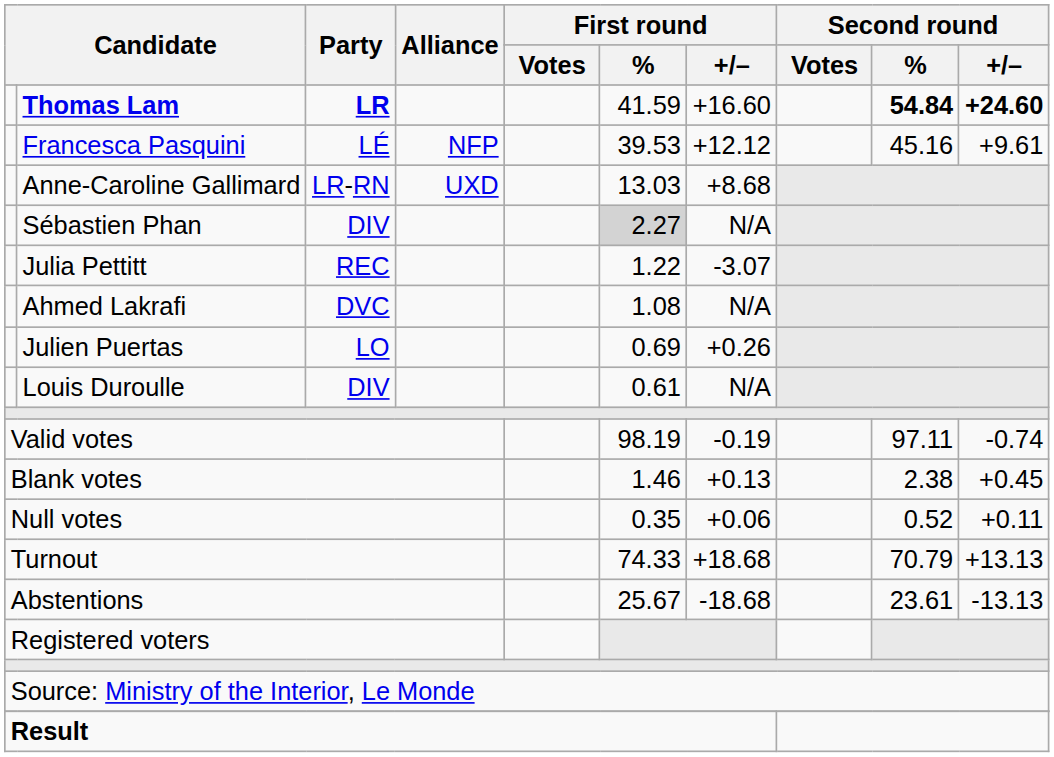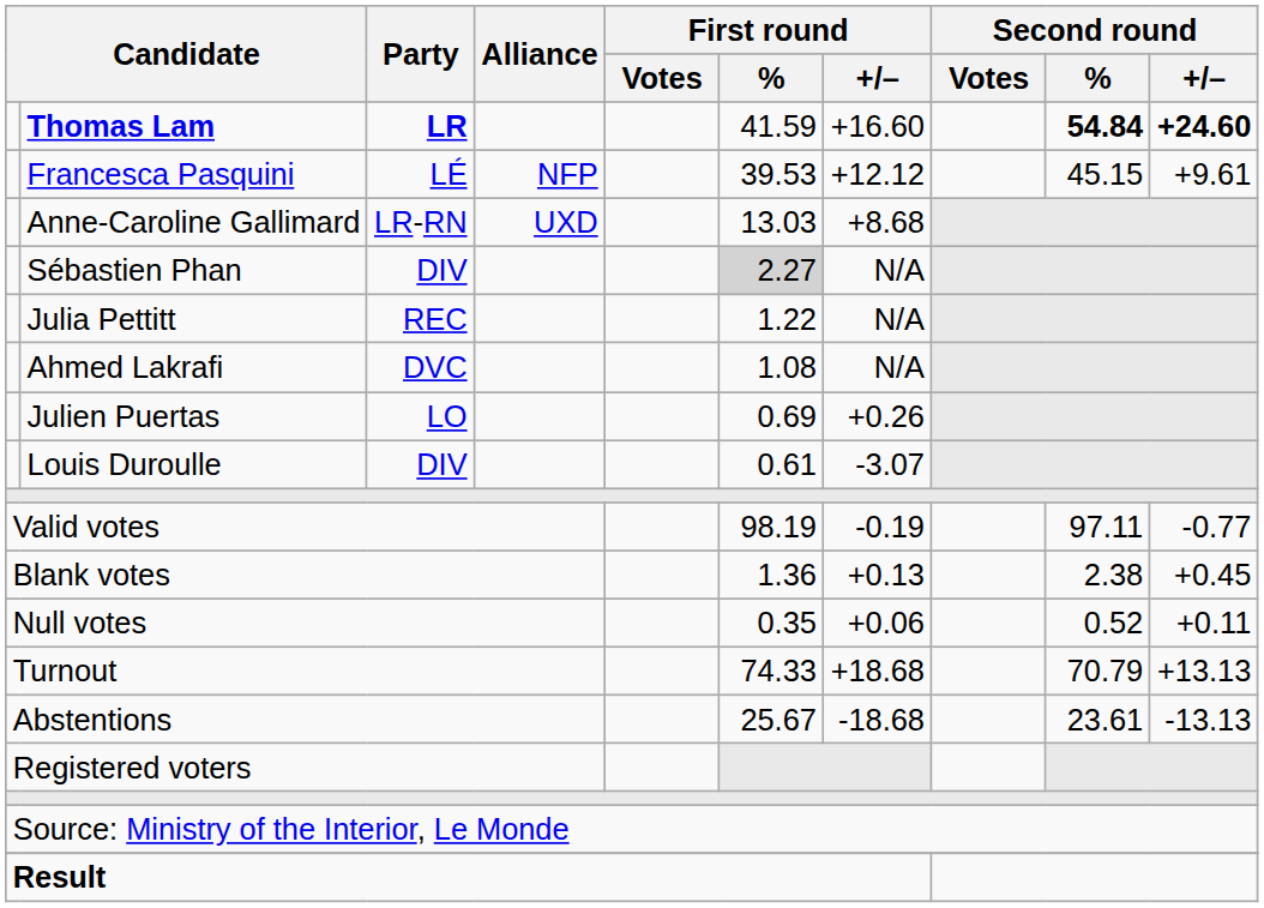Francesca Pasquini | Second round / %: 45.16 -> 45.15
Julia Pettitt | First round / +/–: -3.07 -> N/A
Louis Duroulle | First round / +/–: N/A -> -3.07
Valid votes | Second round / +/–: -0.74 -> -0.77
Blank votes | First round / %: 1.46 -> 1.36
